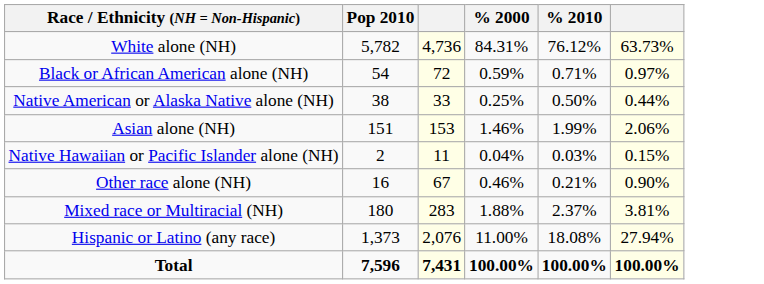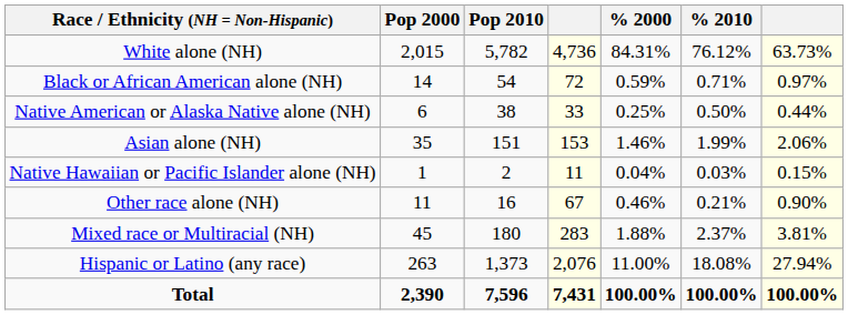+ column: Pop 2000 | 2,015 | 14 | 6 | 35 | 1 | 11 | 45 | 263 | 2,390
